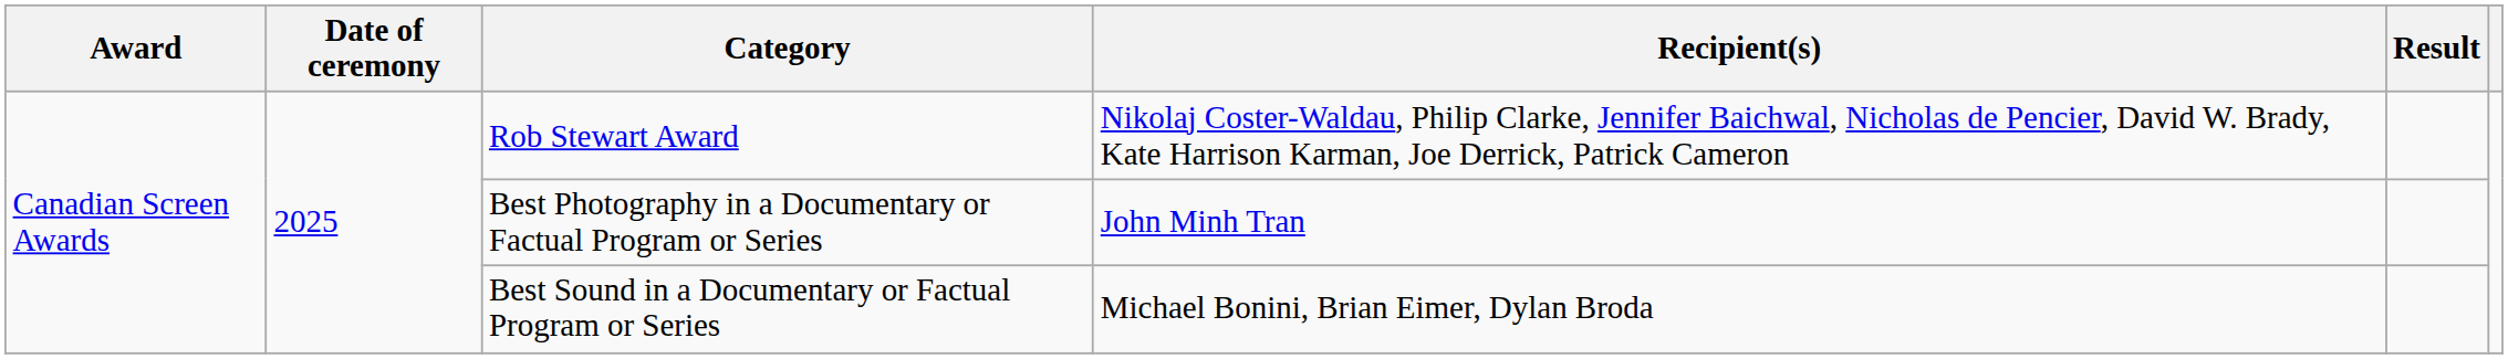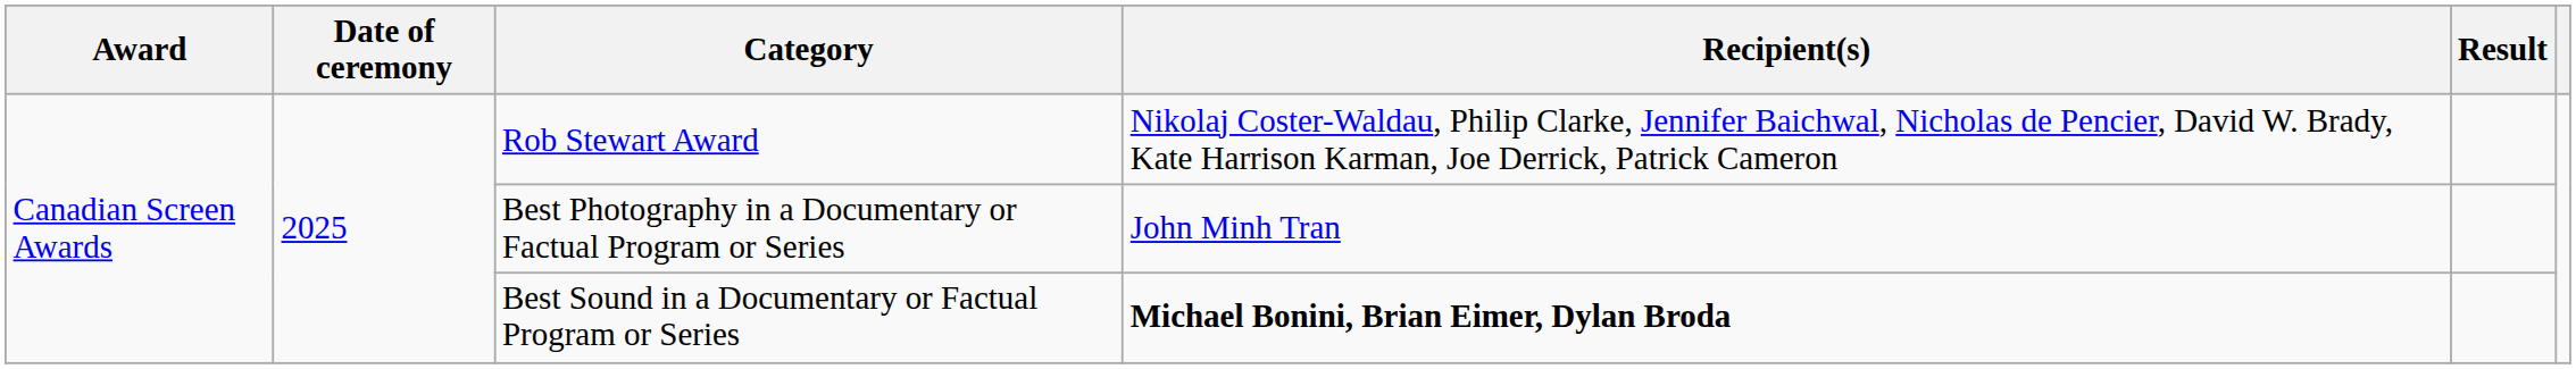Best Sound in a Documentary or Factual Program or Series | Recipient(s): normal -> bold
